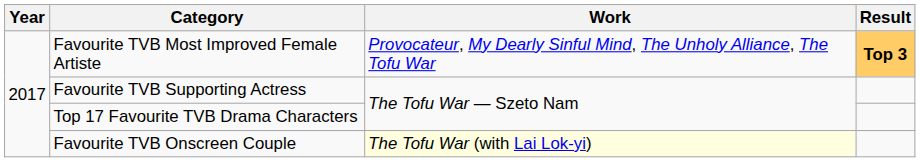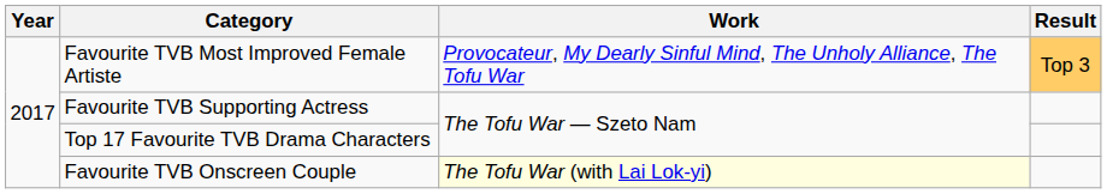Favourite TVB Most Improved Female Artiste | Result: bold -> normal
